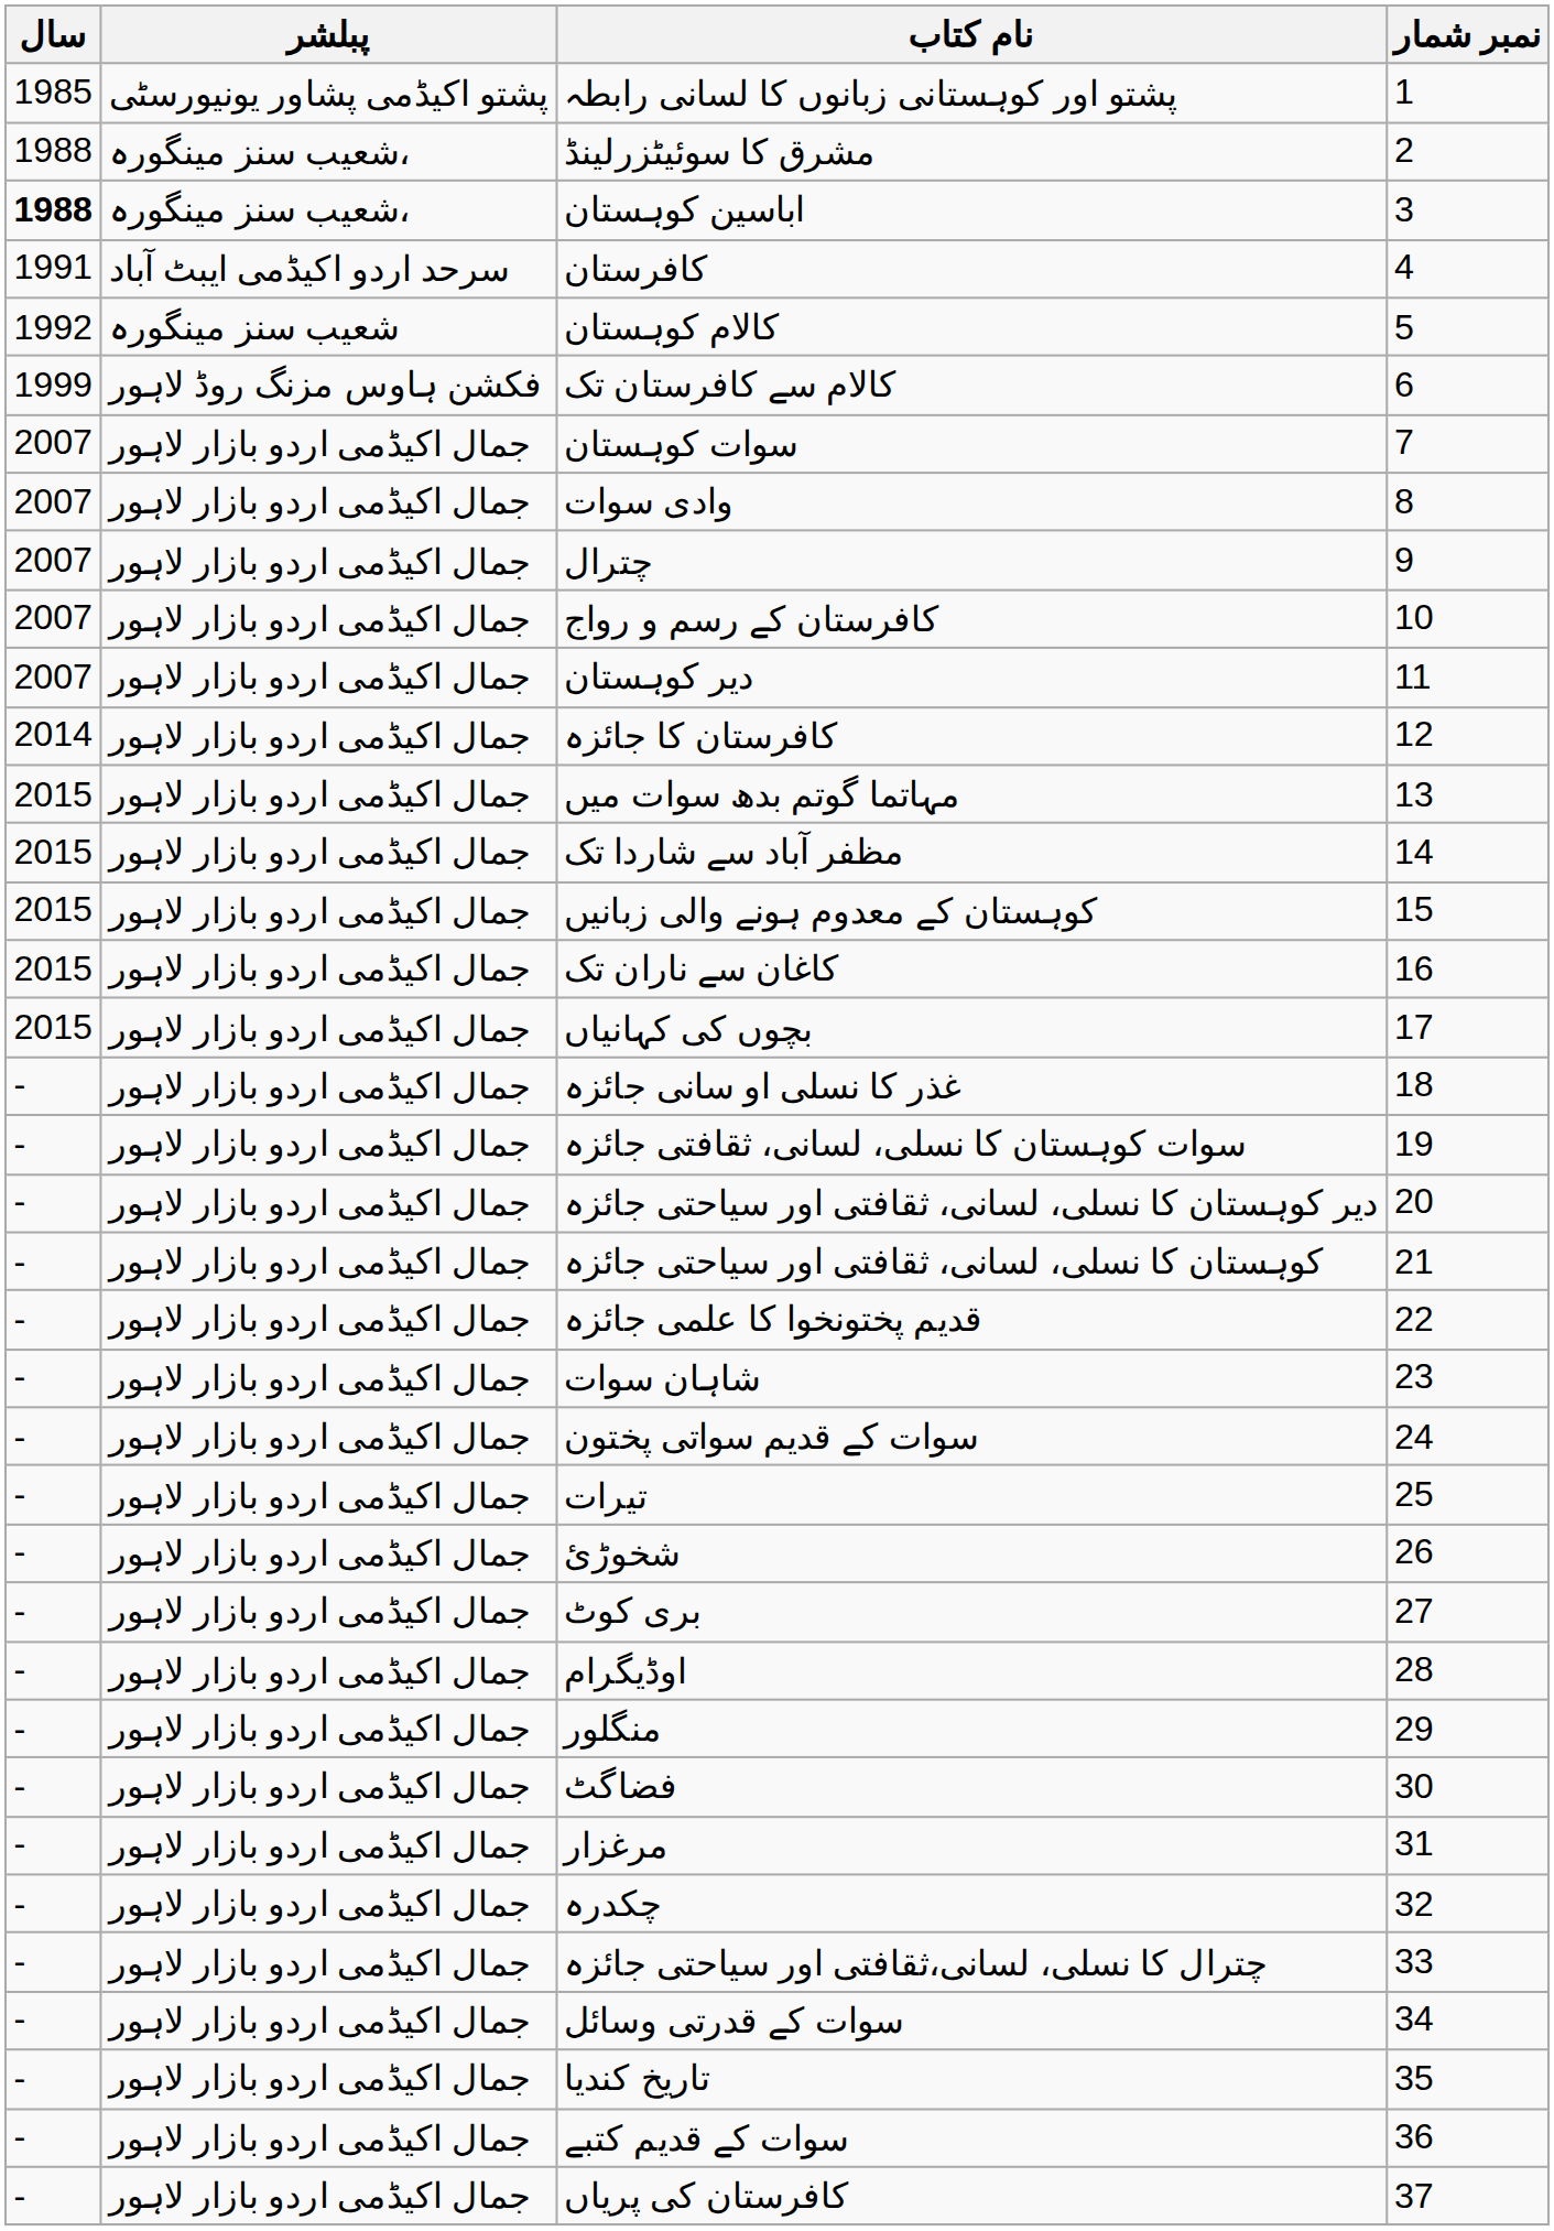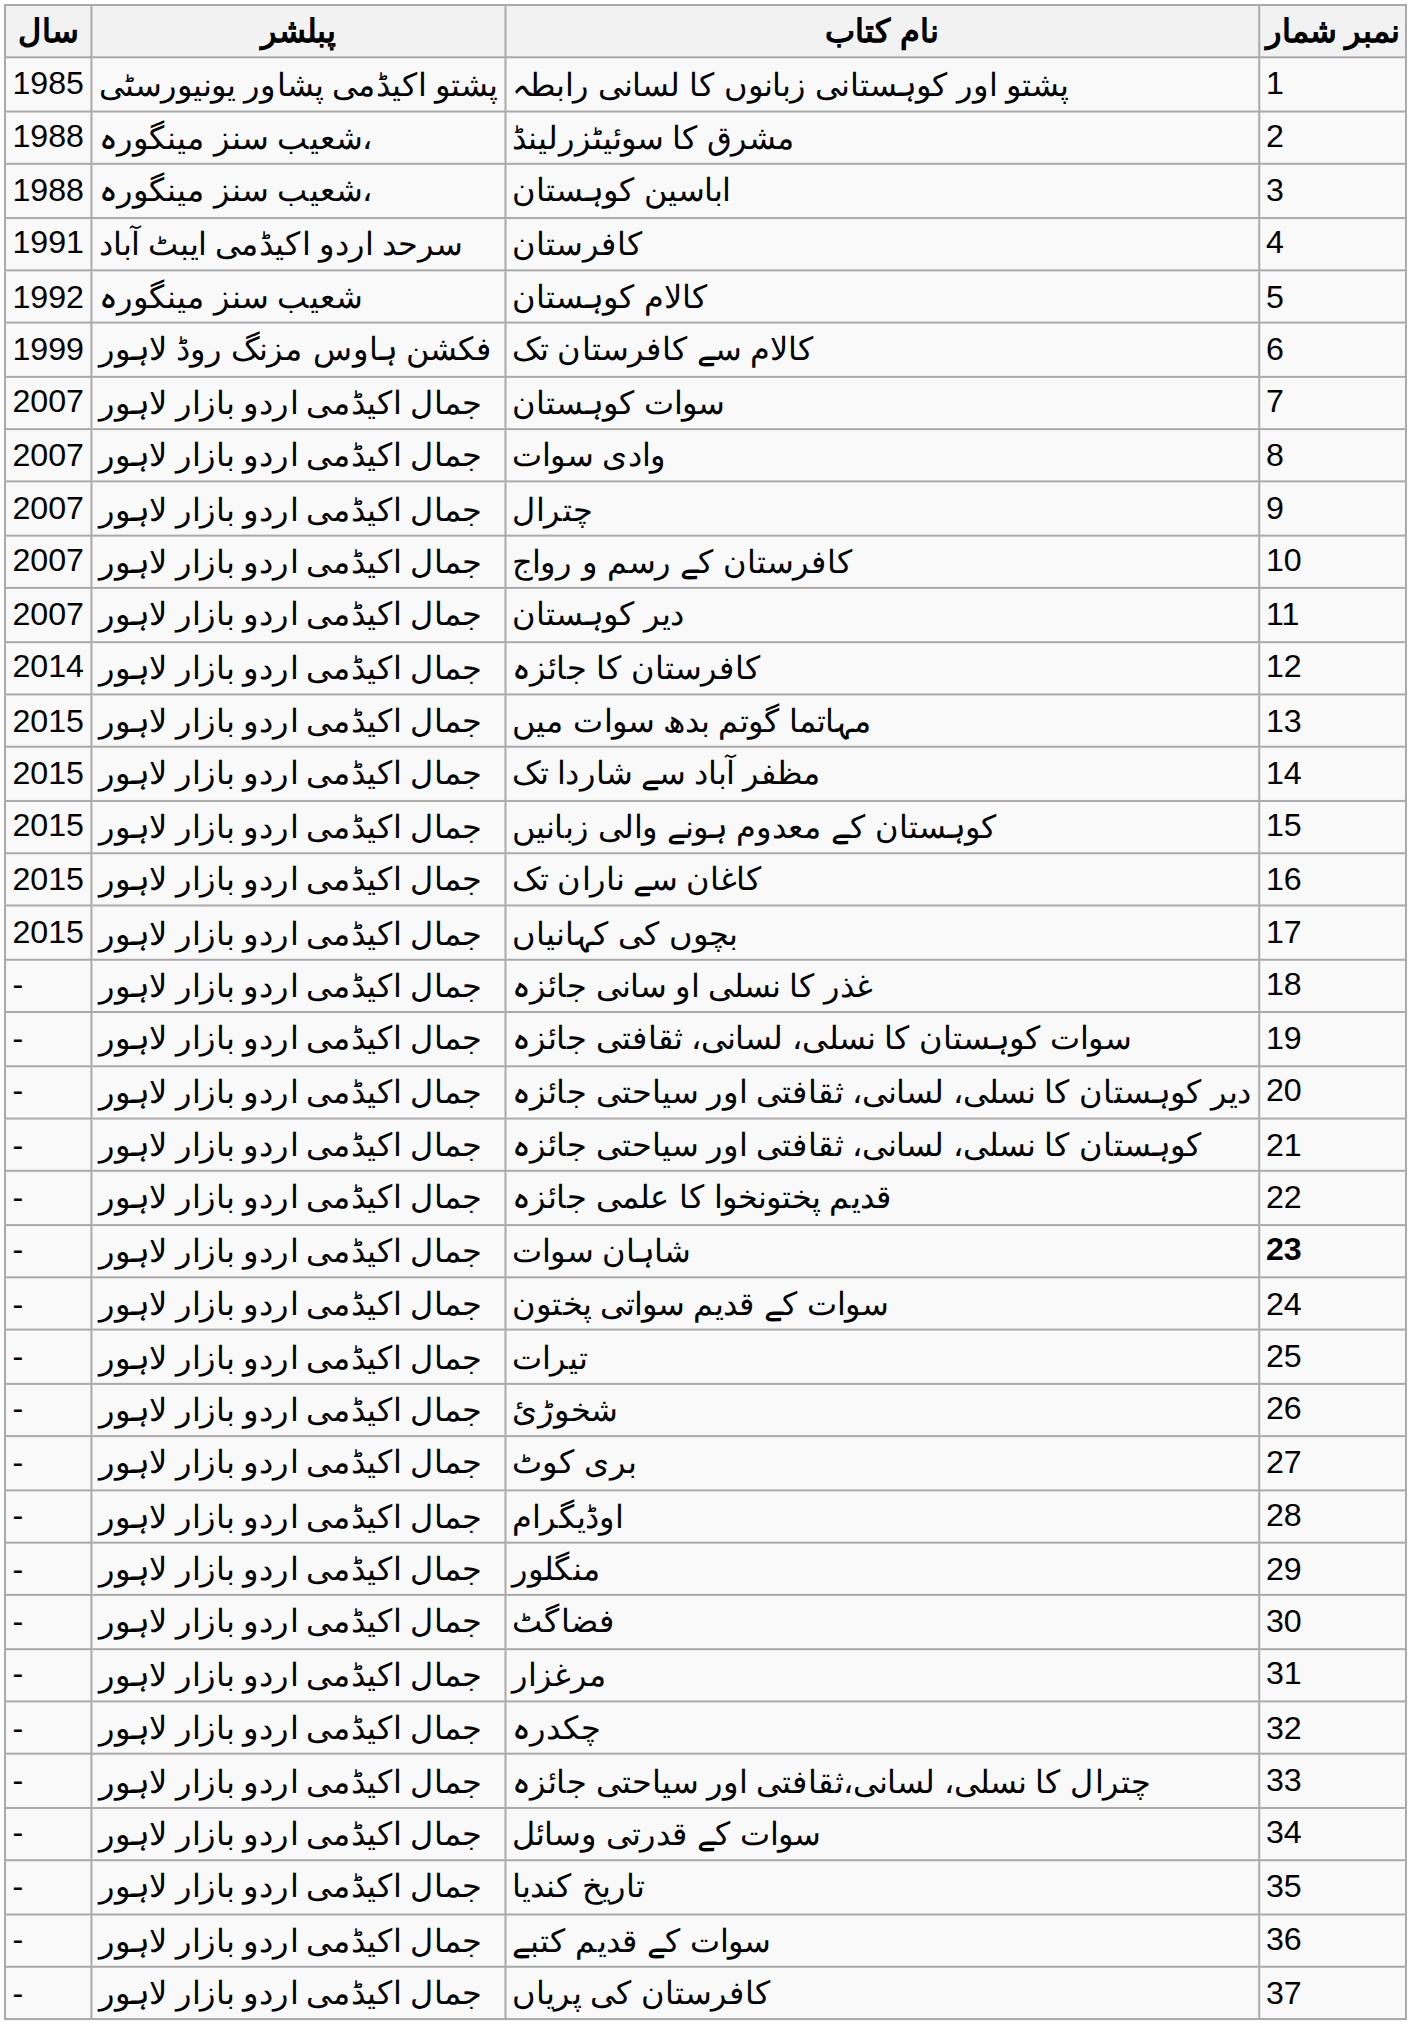اباسین کوہستان | سال: bold -> normal
شاہان سوات | نمبر شمار: normal -> bold
